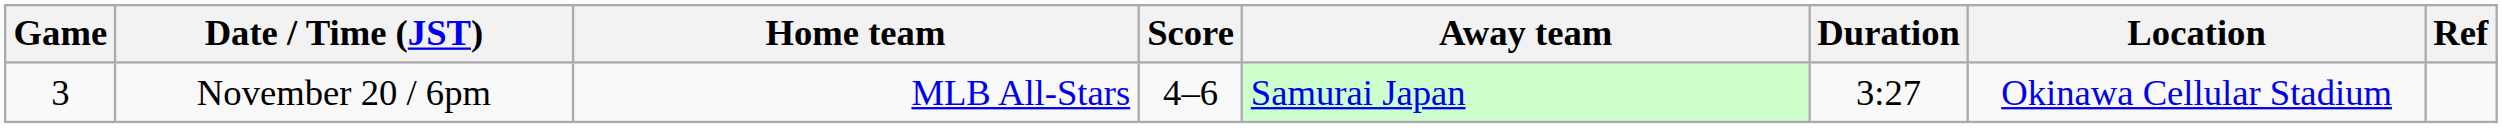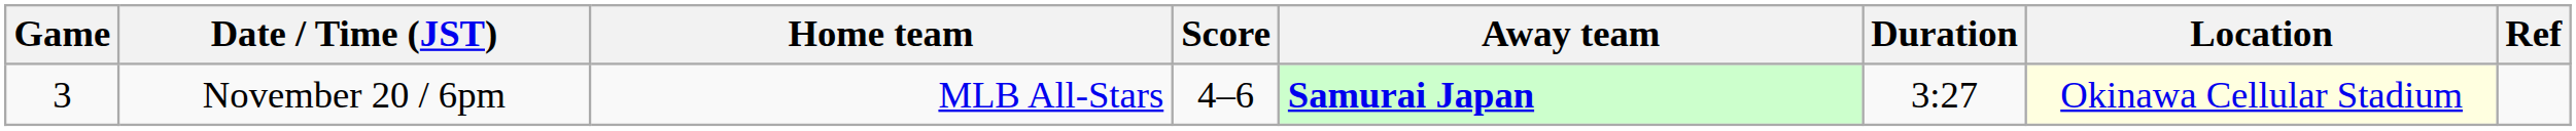row 2 | Away team: normal -> bold
row 2 | Location: no background -> lightyellow background
